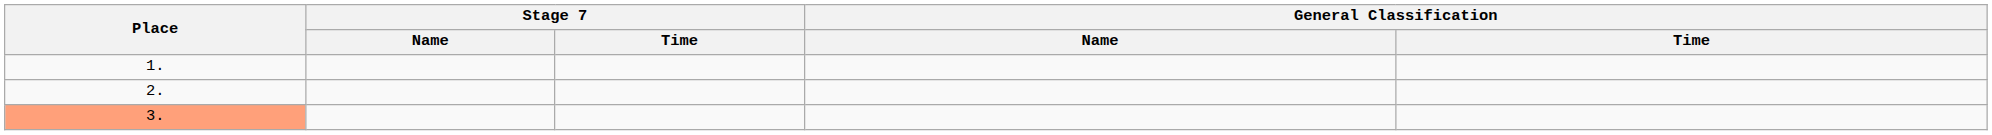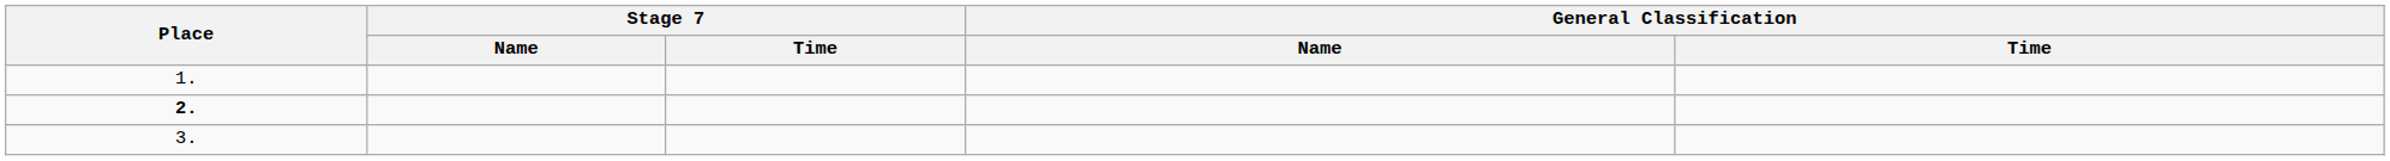2. | Place: normal -> bold
3. | Place: lightsalmon background -> no background
